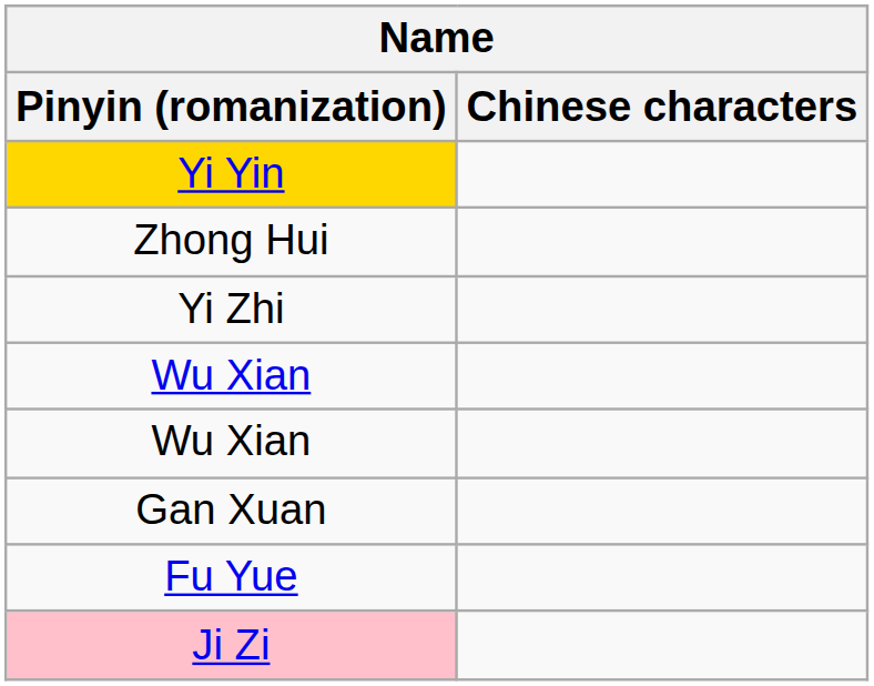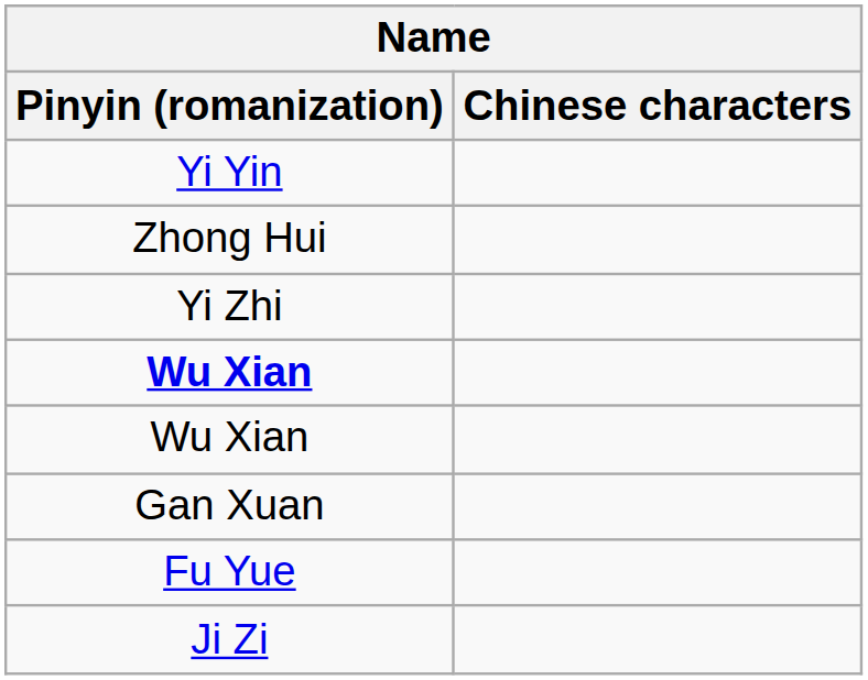row 3 | Pinyin (romanization): gold background -> no background
row 6 | Pinyin (romanization): normal -> bold
row 10 | Pinyin (romanization): pink background -> no background
